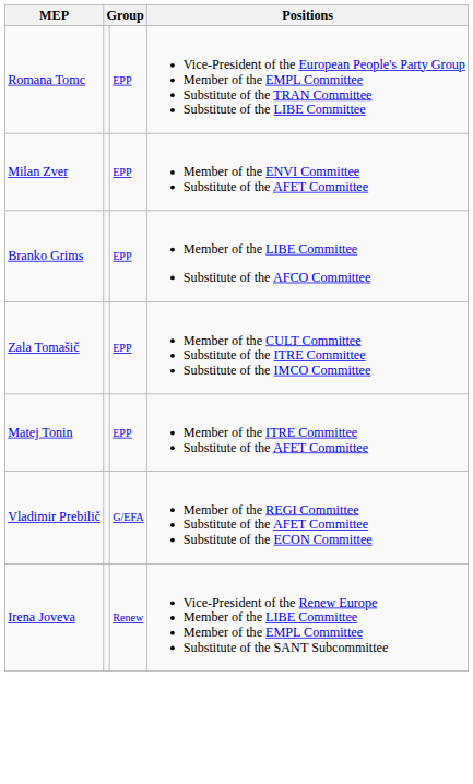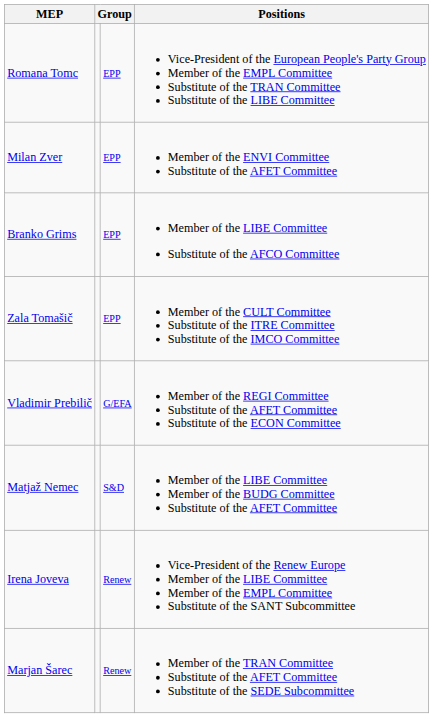- row: Matej Tonin | EPP | Member of the ITRE Committee Substitute of the AFET Committee
+ row: Matjaž Nemec | S&D | Member of the LIBE Committee Member of the BUDG Committee Substitute of the AFET Committee
+ row: Marjan Šarec | Renew | Member of the TRAN Committee Substitute of the AFET Committee Substitute of the SEDE Subcommittee
